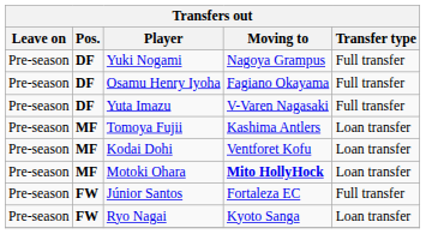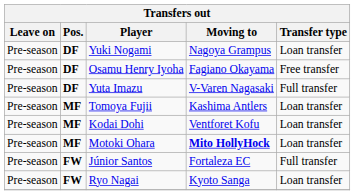Yuki Nogami | Transfer type: Full transfer -> Loan transfer
Osamu Henry Iyoha | Transfer type: Full transfer -> Free transfer
